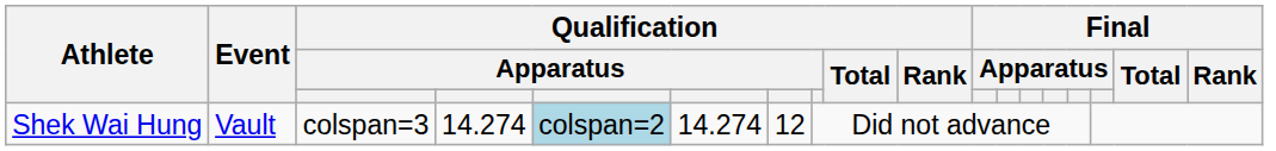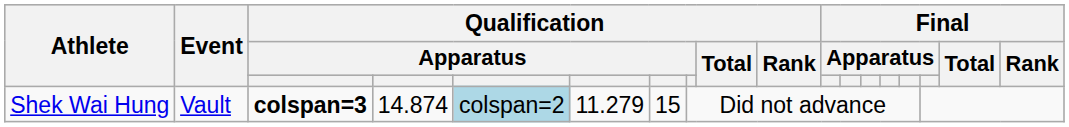Shek Wai Hung | column 3: normal -> bold
Shek Wai Hung | column 4: 14.274 -> 14.874
Shek Wai Hung | column 6: 14.274 -> 11.279
Shek Wai Hung | column 7: 12 -> 15
